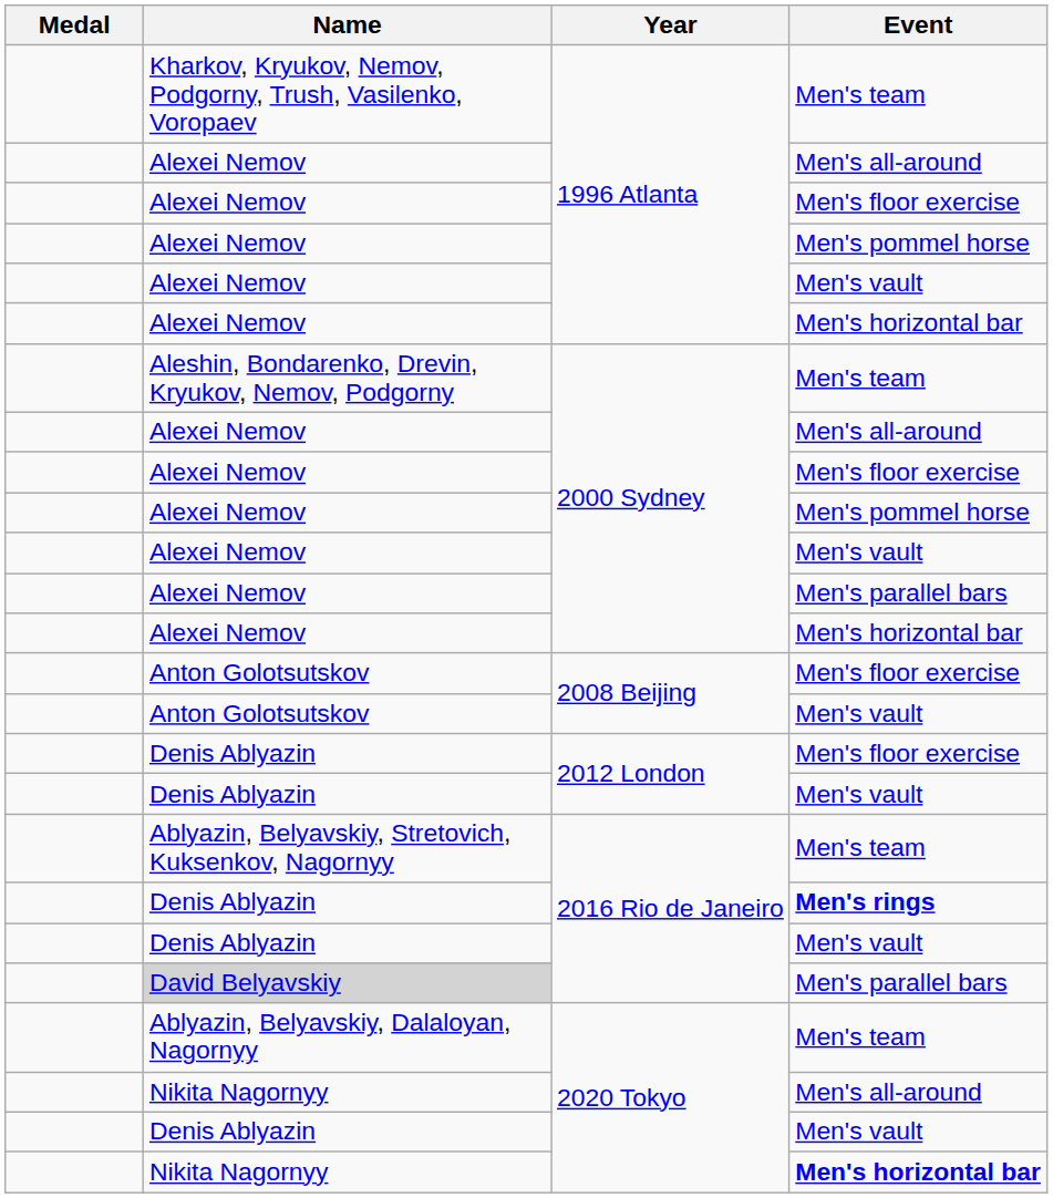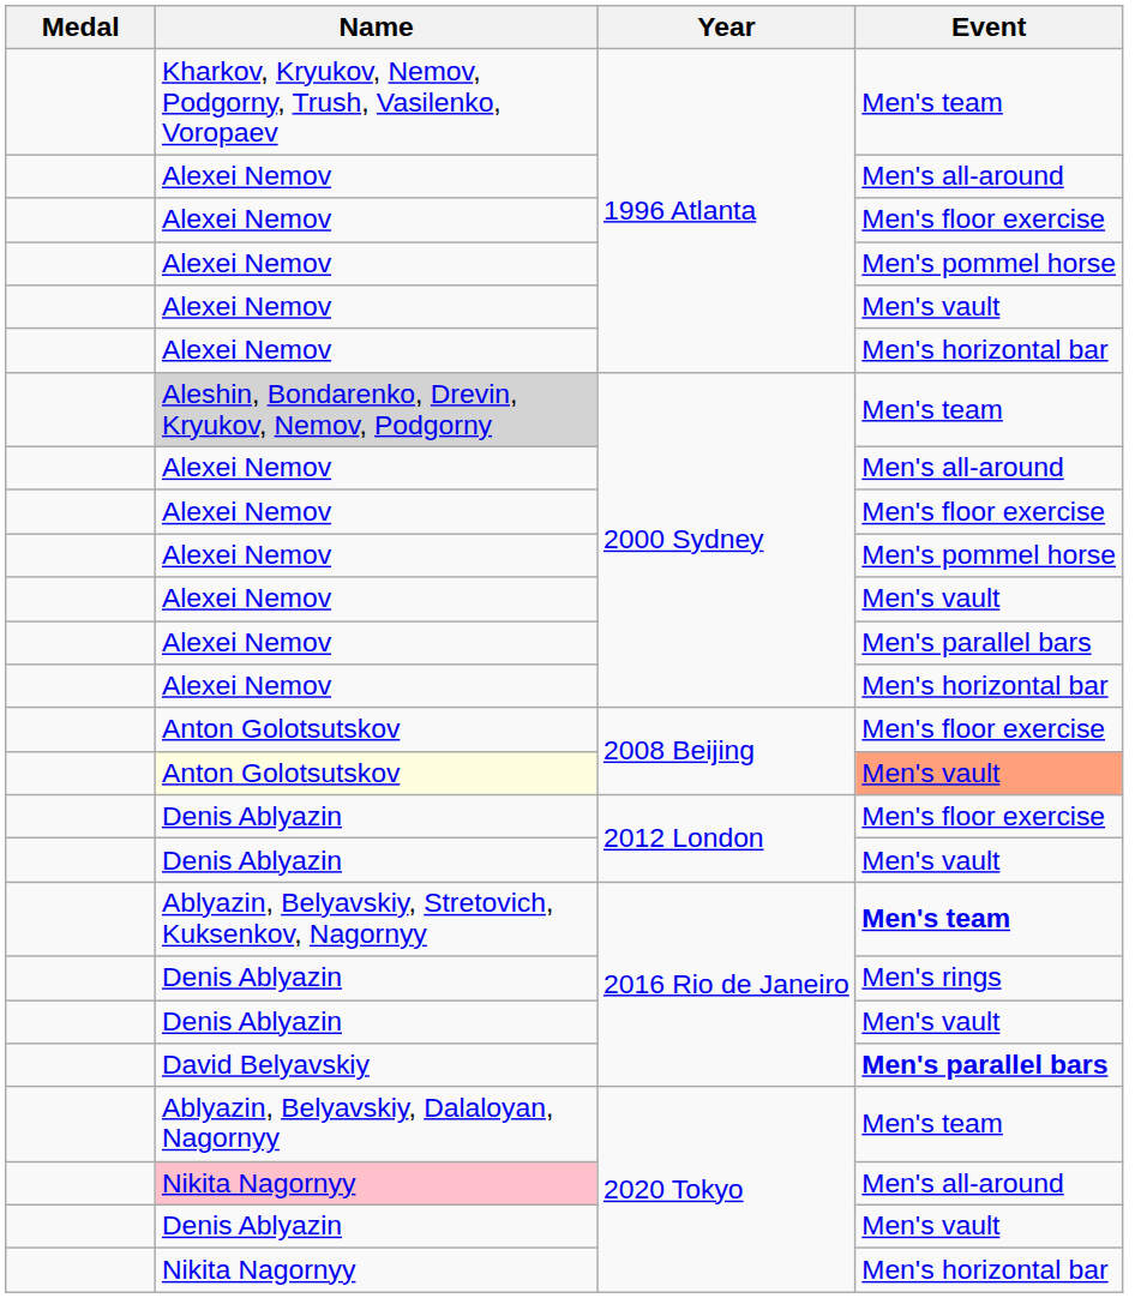Aleshin, Bondarenko, Drevin, Kryukov, Nemov, Podgorny | Name: no background -> lightgrey background
Anton Golotsutskov / Men's vault | Name: no background -> lightyellow background
Anton Golotsutskov / Men's vault | Event: no background -> lightsalmon background
Ablyazin, Belyavskiy, Stretovich, Kuksenkov, Nagornyy | Event: normal -> bold
Denis Ablyazin / Men's rings | Event: bold -> normal
David Belyavskiy | Name: lightgrey background -> no background
David Belyavskiy | Event: normal -> bold
Nikita Nagornyy / Men's all-around | Name: no background -> pink background
Nikita Nagornyy / Men's horizontal bar | Event: bold -> normal
